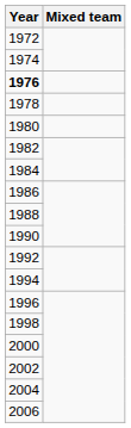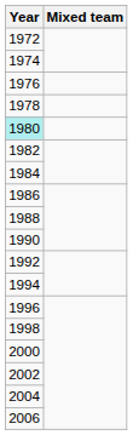1976 | Year: bold -> normal
1980 | Year: no background -> paleturquoise background
